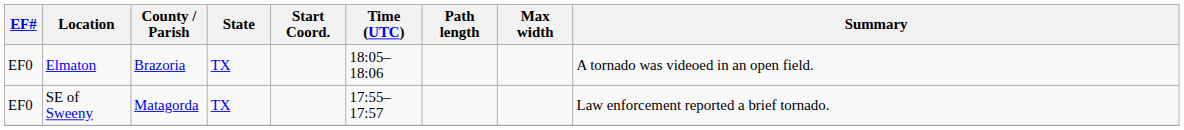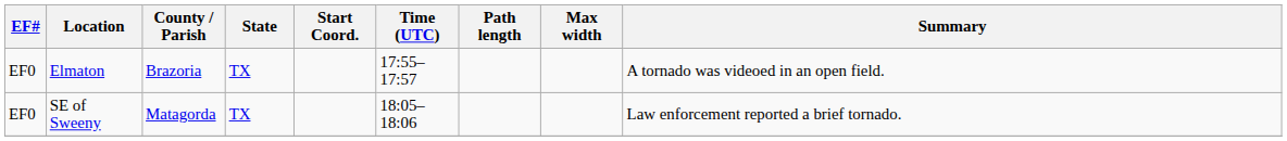Elmaton | Time (UTC): 18:05–18:06 -> 17:55–17:57
SE of Sweeny | Time (UTC): 17:55–17:57 -> 18:05–18:06
